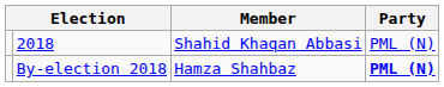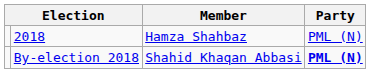2018 | Member: Shahid Khaqan Abbasi -> Hamza Shahbaz
By-election 2018 | Member: Hamza Shahbaz -> Shahid Khaqan Abbasi
